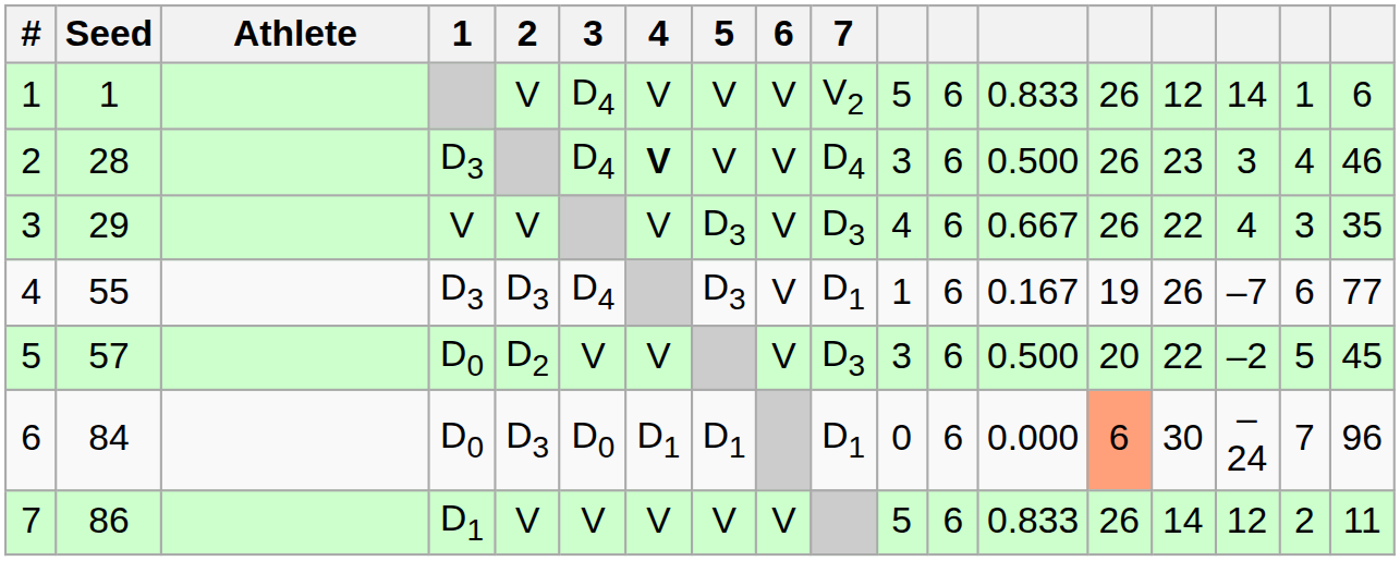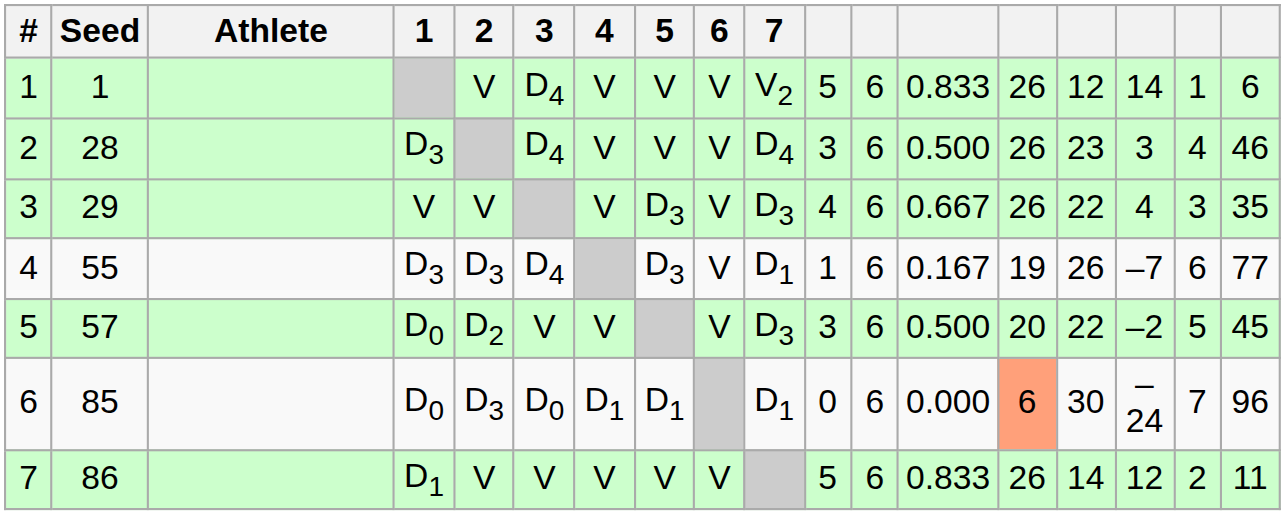row 3 | 4: bold -> normal
row 7 | Seed: 84 -> 85
